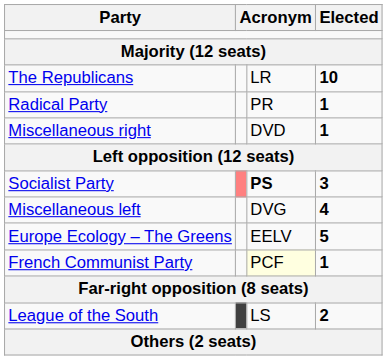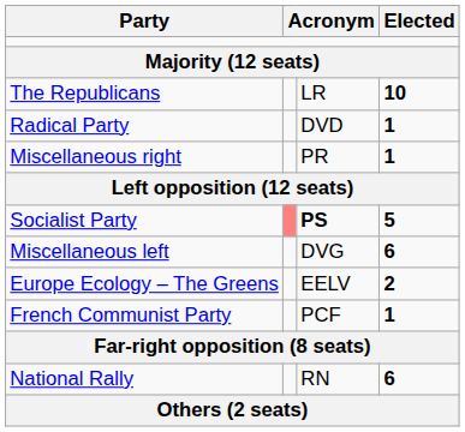Radical Party | column 3: PR -> DVD
Miscellaneous right | column 3: DVD -> PR
Socialist Party | Elected: 3 -> 5
Miscellaneous left | Elected: 4 -> 6
Europe Ecology – The Greens | Elected: 5 -> 2
French Communist Party | column 3: lightyellow background -> no background
+ row: National Rally | RN | 6
- row: League of the South | LS | 2
